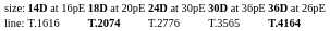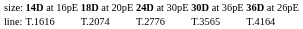line: | column 3: bold -> normal
line: | column 6: bold -> normal
